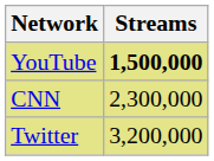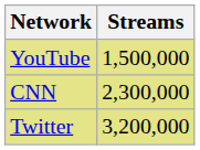YouTube | Streams: bold -> normal
